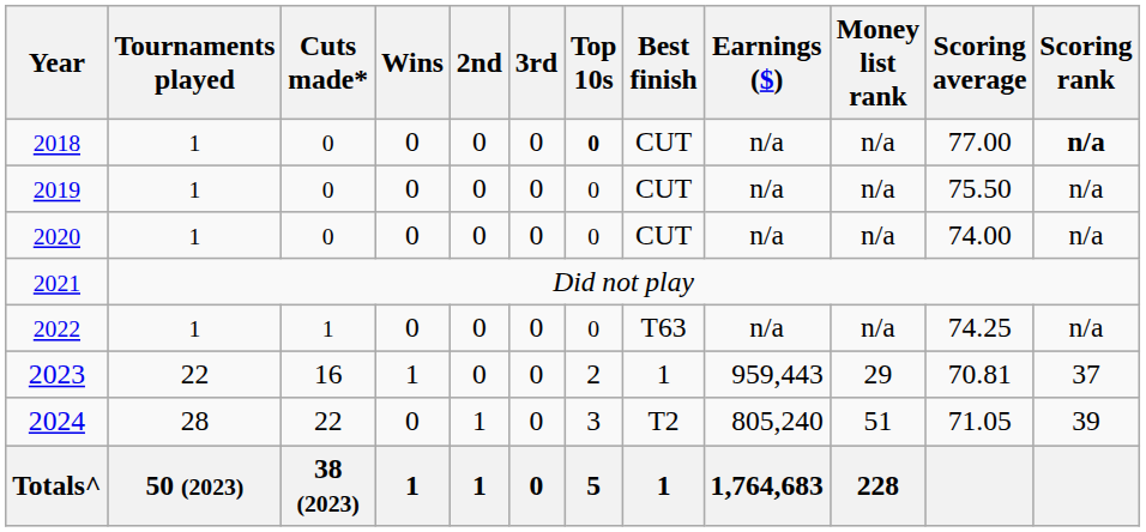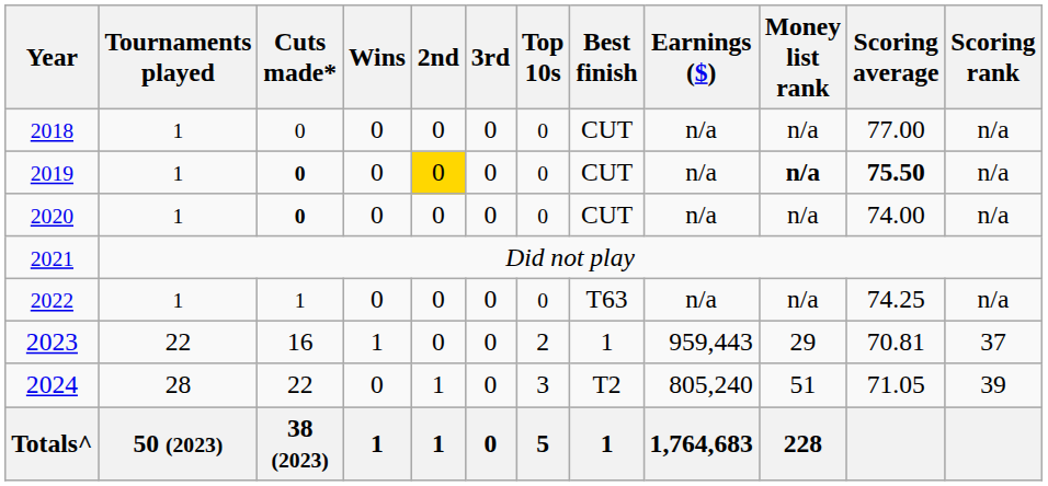2018 | Top 10s: bold -> normal
2018 | Scoring rank: bold -> normal
2019 | Cuts made*: normal -> bold
2019 | 2nd: no background -> gold background
2019 | Money list rank: normal -> bold
2019 | Scoring average: normal -> bold
2020 | Cuts made*: normal -> bold
